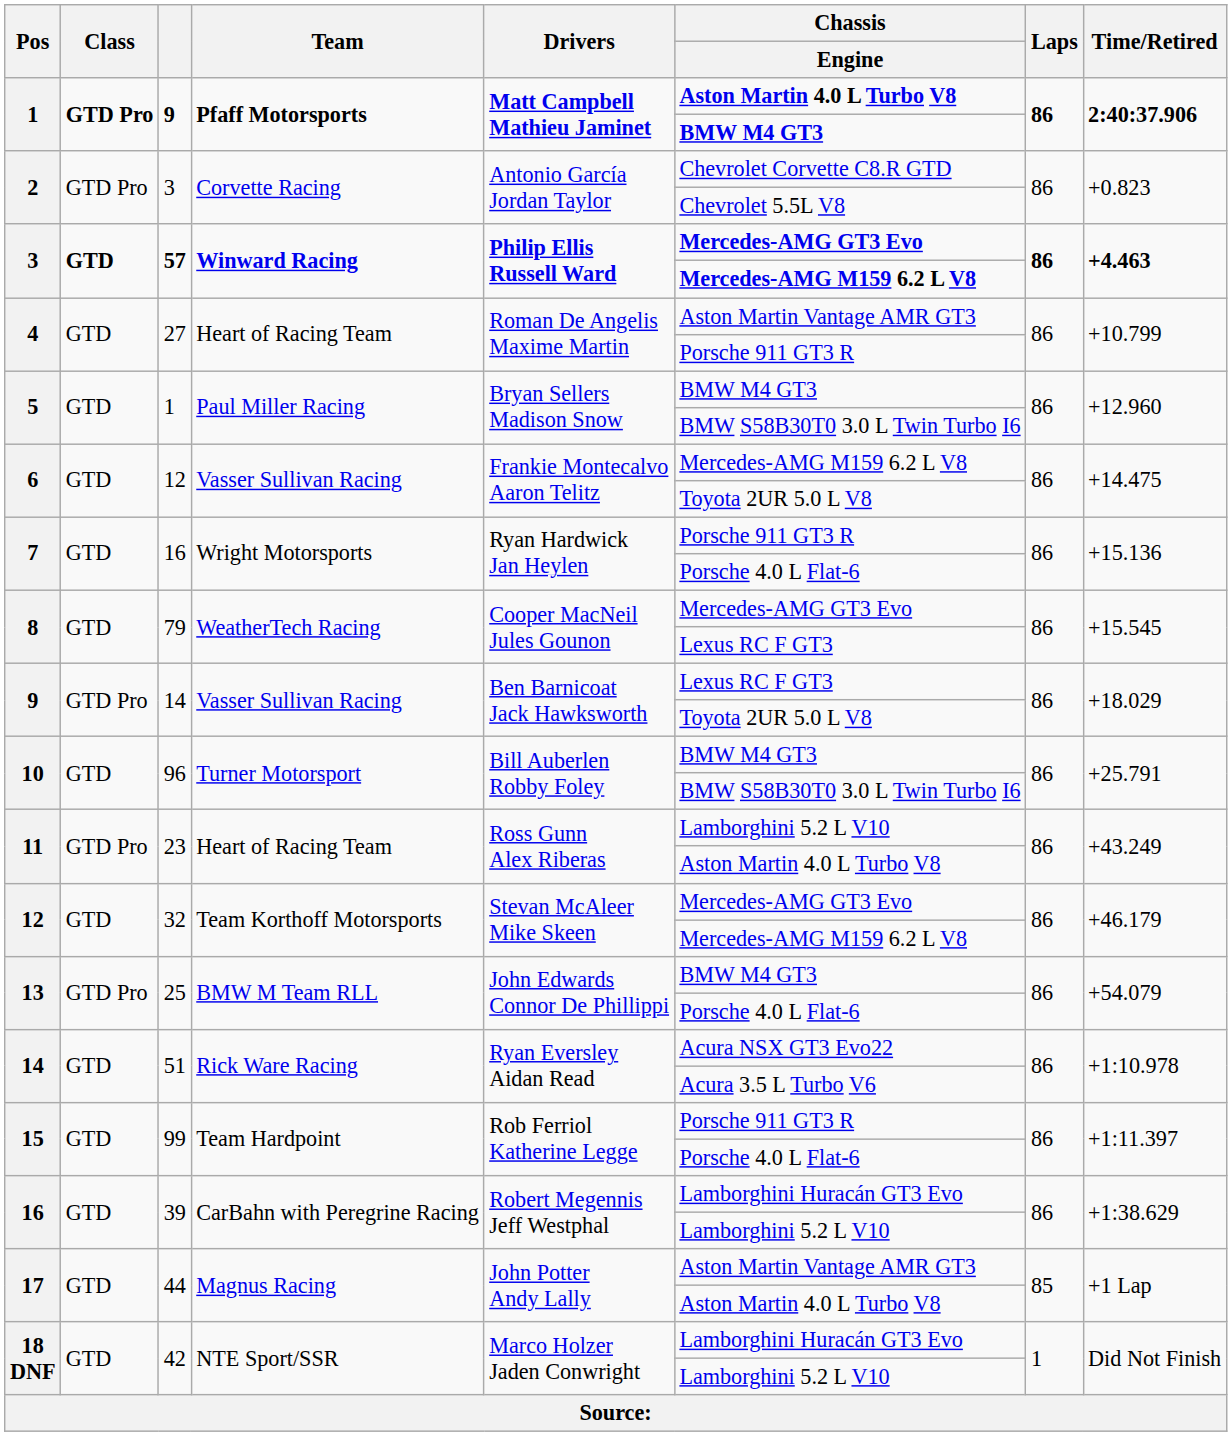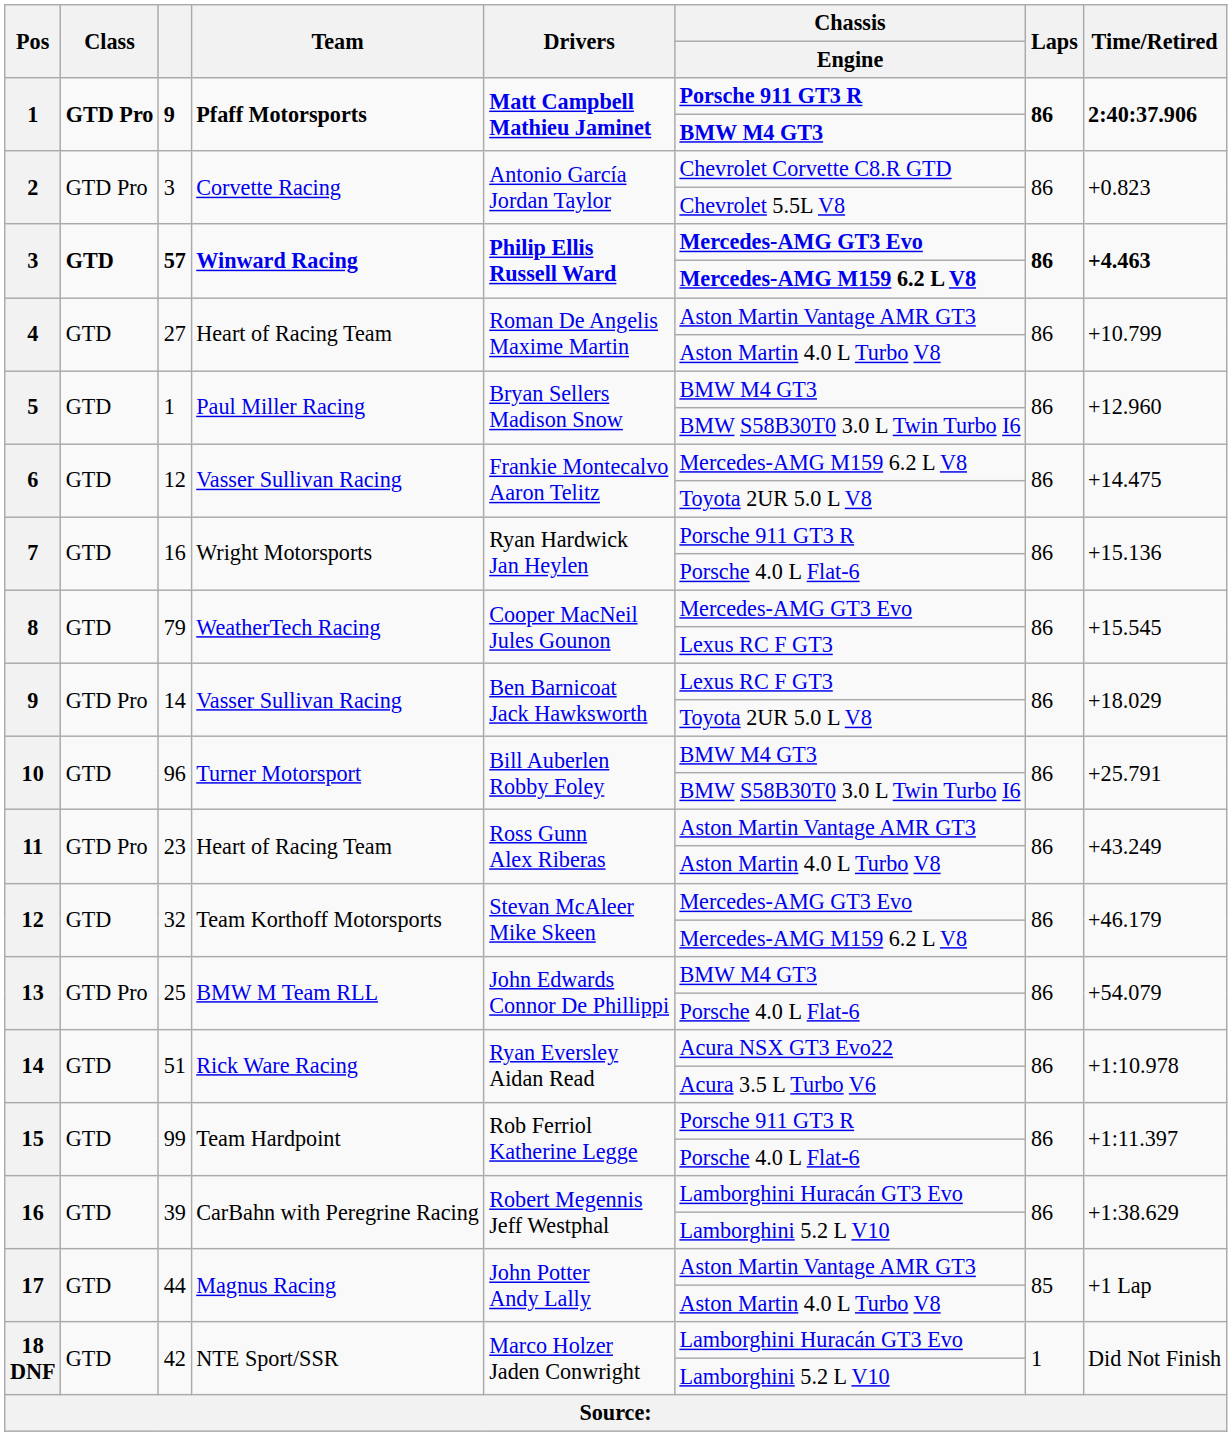row 3 | Chassis / Engine: Aston Martin 4.0 L Turbo V8 -> Porsche 911 GT3 R
row 10 | Chassis / Engine: Porsche 911 GT3 R -> Aston Martin 4.0 L Turbo V8
row 23 | Chassis / Engine: Lamborghini 5.2 L V10 -> Aston Martin Vantage AMR GT3
